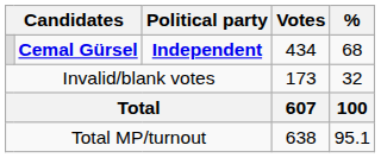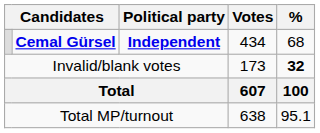Invalid/blank votes | %: normal -> bold
